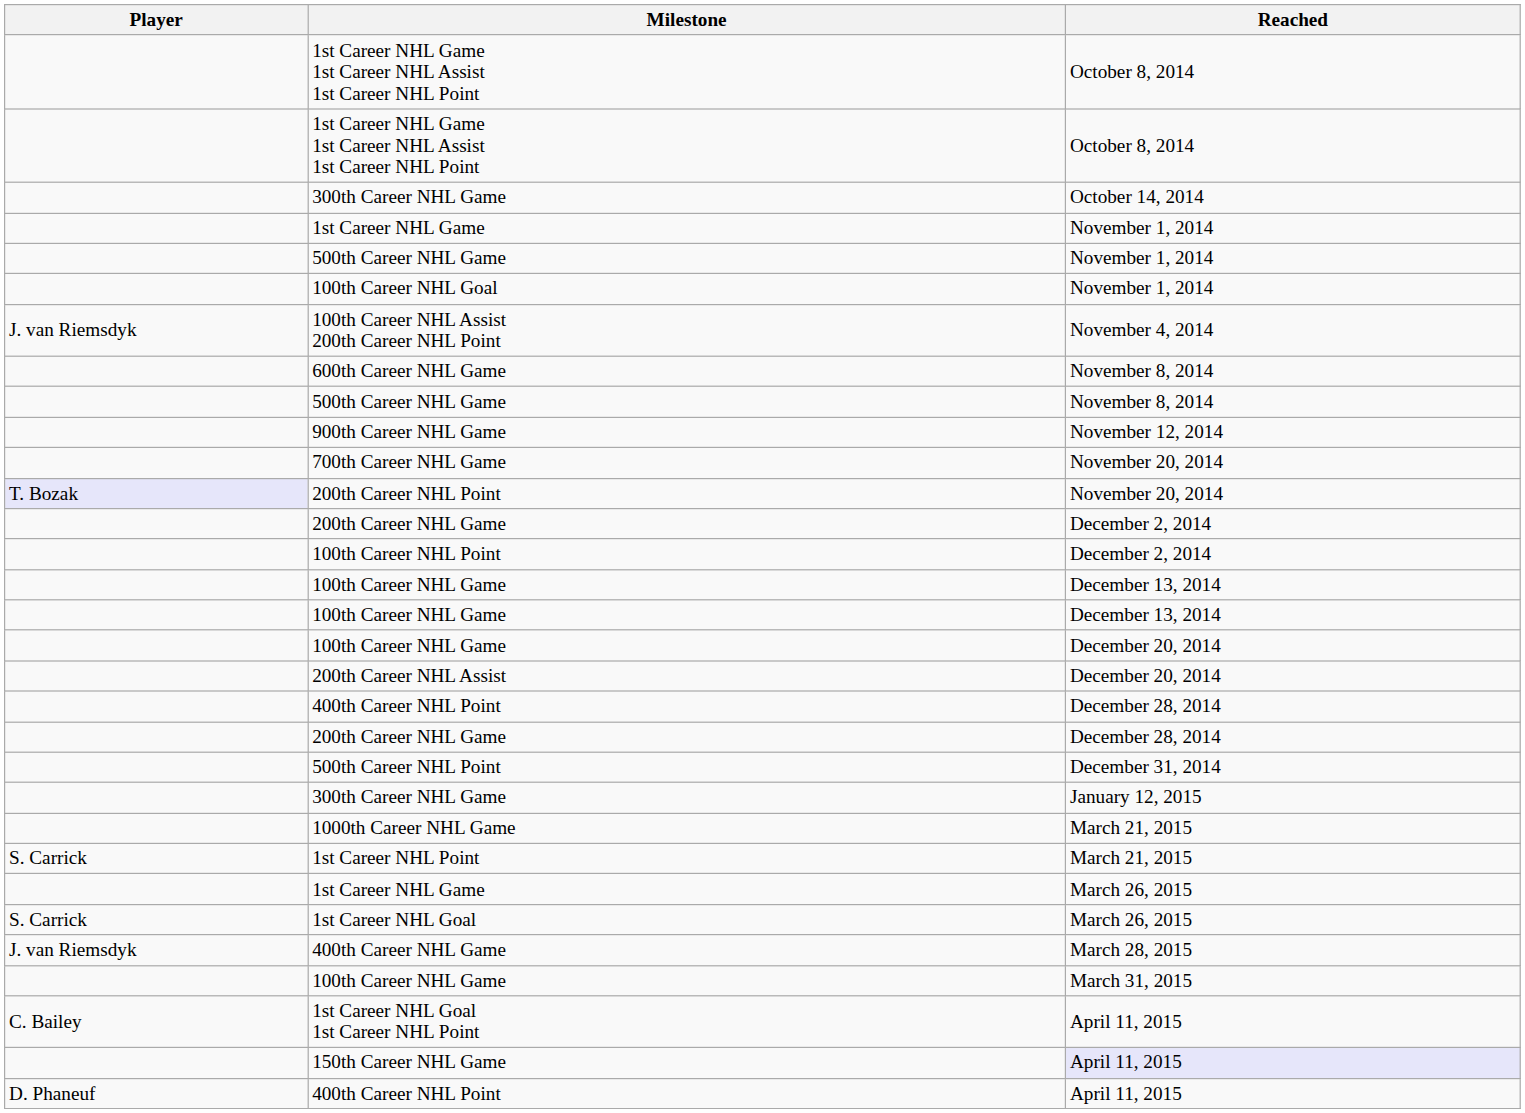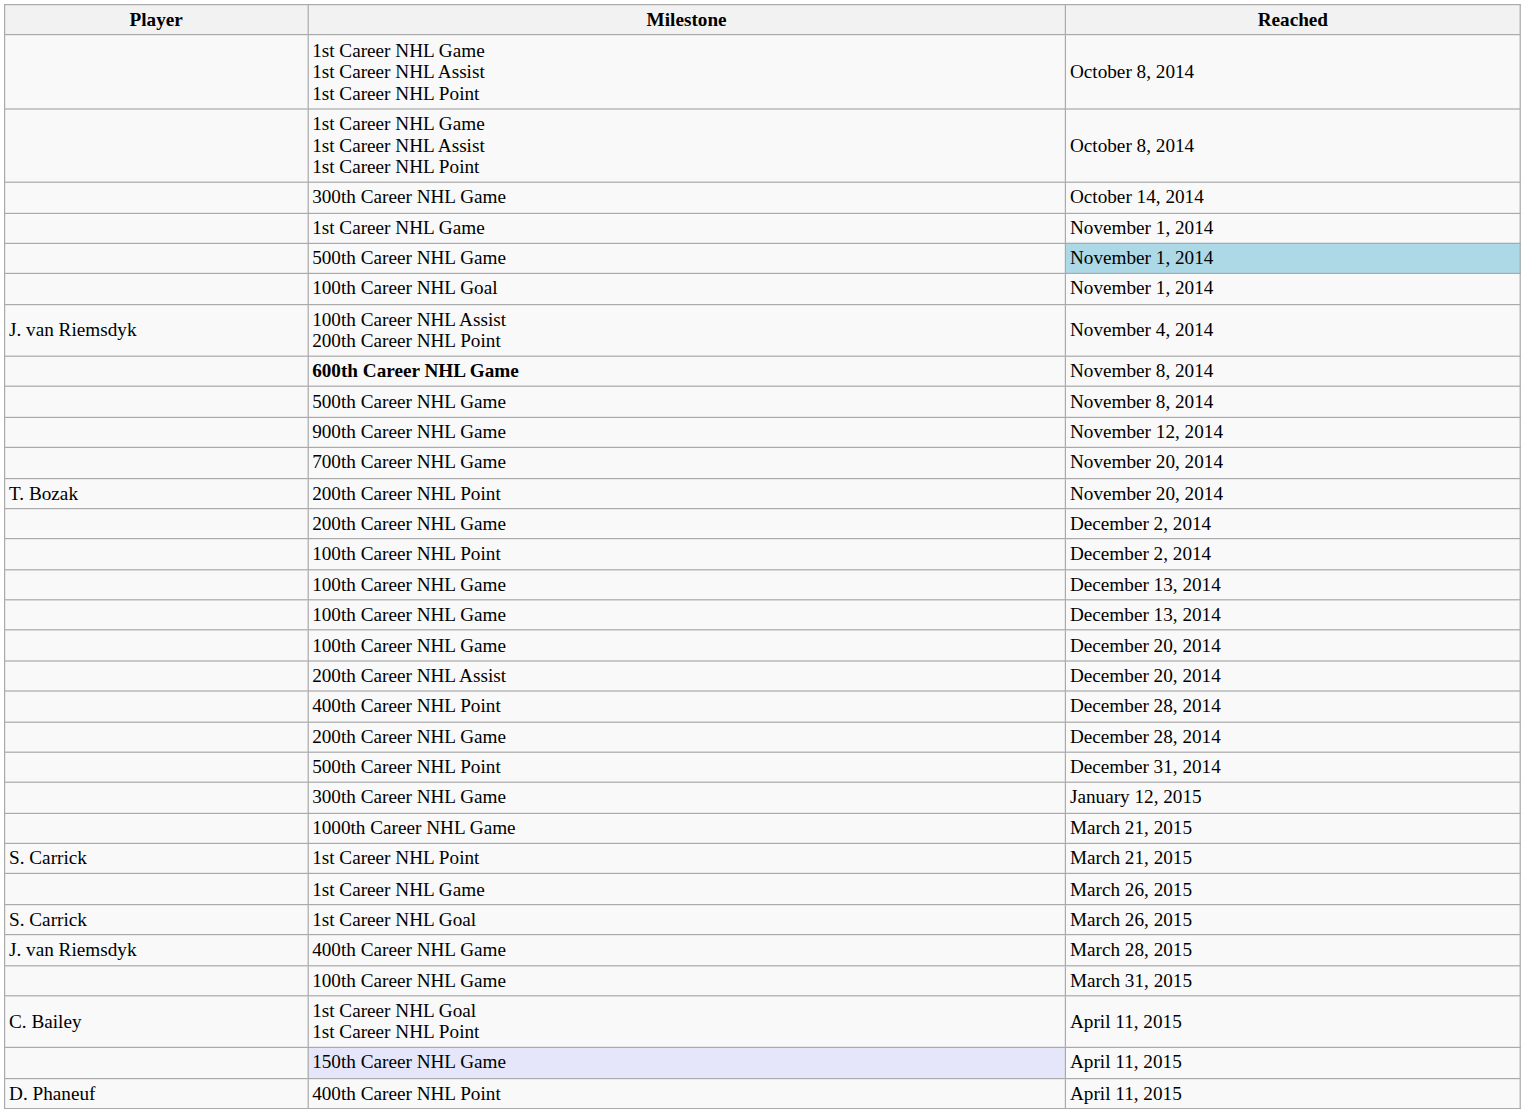row 6 | Reached: no background -> lightblue background
row 9 | Milestone: normal -> bold
row 13 | Player: lavender background -> no background
row 31 | Milestone: no background -> lavender background
row 31 | Reached: lavender background -> no background
